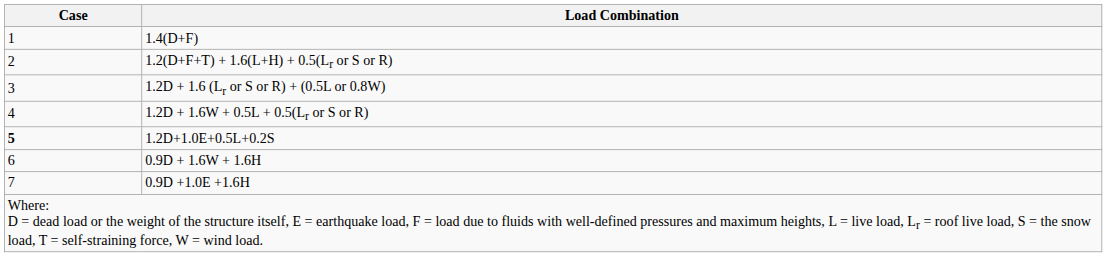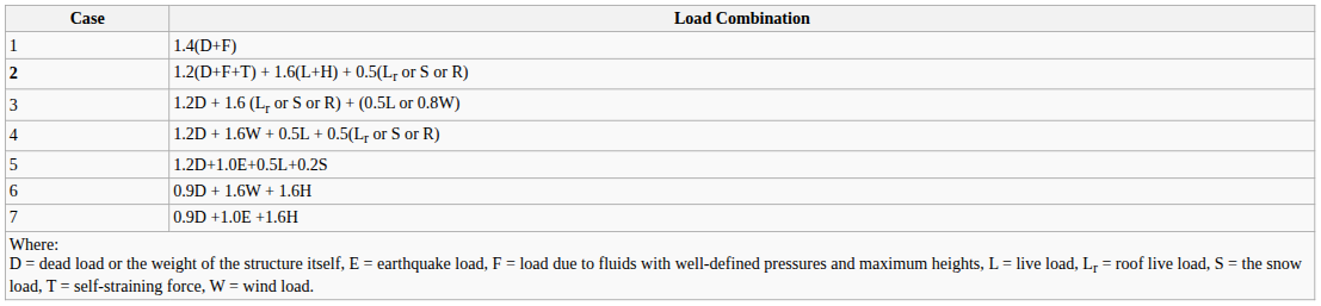1.2(D+F+T) + 1.6(L+H) + 0.5(Lr or S or R) | Case: normal -> bold
1.2D+1.0E+0.5L+0.2S | Case: bold -> normal
